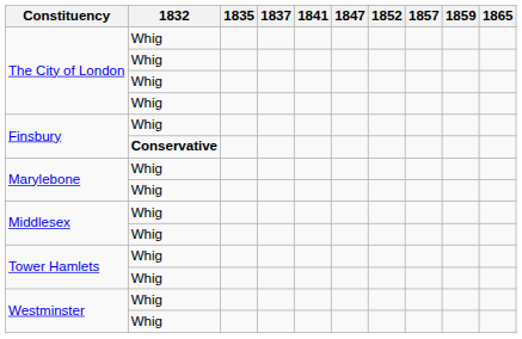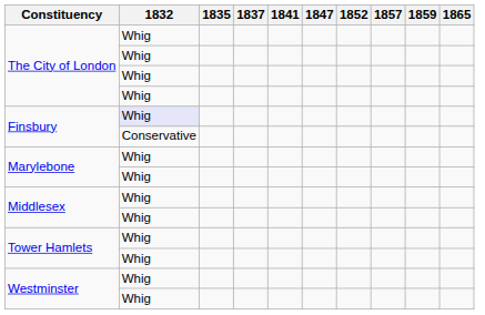Finsbury / Whig | 1832: no background -> lavender background
Finsbury / Conservative | 1832: bold -> normal
